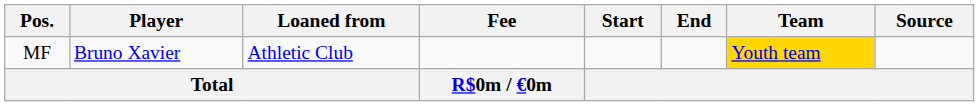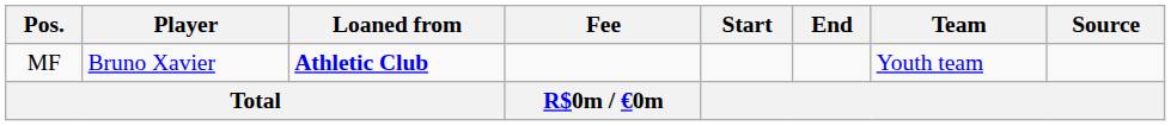MF | Loaned from: normal -> bold
MF | Team: gold background -> no background
